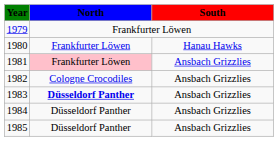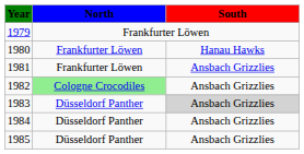1981 | North: pink background -> no background
1982 | North: no background -> lightgreen background
1983 | North: bold -> normal
1983 | South: no background -> lightgrey background
